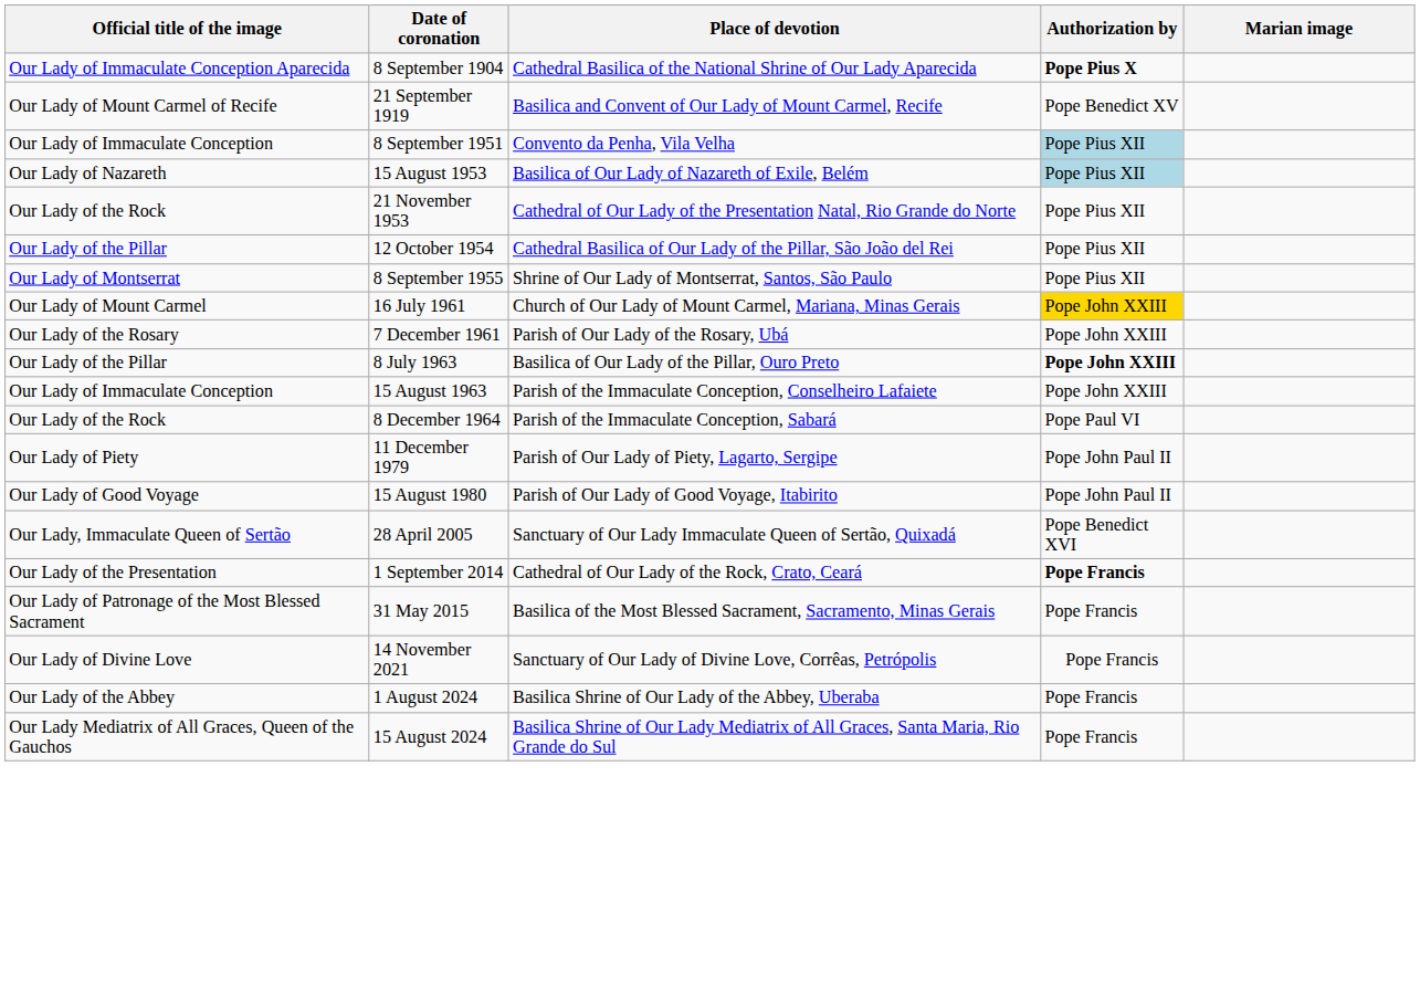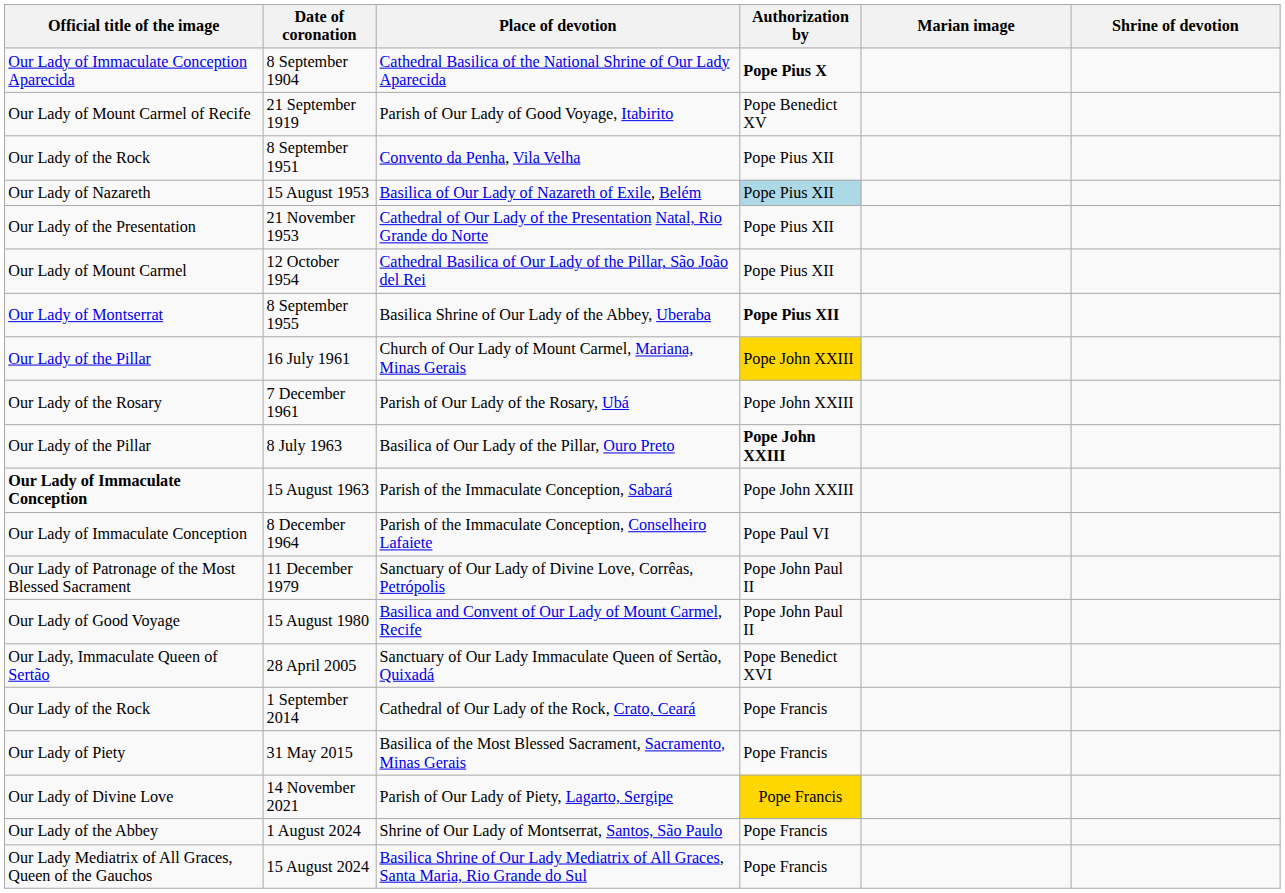+ column: Shrine of devotion
21 September 1919 | Place of devotion: Basilica and Convent of Our Lady of Mount Carmel, Recife -> Parish of Our Lady of Good Voyage, Itabirito
8 September 1951 | Official title of the image: Our Lady of Immaculate Conception -> Our Lady of the Rock
8 September 1951 | Authorization by: lightblue background -> no background
21 November 1953 | Official title of the image: Our Lady of the Rock -> Our Lady of the Presentation
12 October 1954 | Official title of the image: Our Lady of the Pillar -> Our Lady of Mount Carmel
8 September 1955 | Place of devotion: Shrine of Our Lady of Montserrat, Santos, São Paulo -> Basilica Shrine of Our Lady of the Abbey, Uberaba
8 September 1955 | Authorization by: normal -> bold
16 July 1961 | Official title of the image: Our Lady of Mount Carmel -> Our Lady of the Pillar
15 August 1963 | Official title of the image: normal -> bold
15 August 1963 | Place of devotion: Parish of the Immaculate Conception, Conselheiro Lafaiete -> Parish of the Immaculate Conception, Sabará
8 December 1964 | Official title of the image: Our Lady of the Rock -> Our Lady of Immaculate Conception
8 December 1964 | Place of devotion: Parish of the Immaculate Conception, Sabará -> Parish of the Immaculate Conception, Conselheiro Lafaiete
11 December 1979 | Official title of the image: Our Lady of Piety -> Our Lady of Patronage of the Most Blessed Sacrament
11 December 1979 | Place of devotion: Parish of Our Lady of Piety, Lagarto, Sergipe -> Sanctuary of Our Lady of Divine Love, Corrêas, Petrópolis
15 August 1980 | Place of devotion: Parish of Our Lady of Good Voyage, Itabirito -> Basilica and Convent of Our Lady of Mount Carmel, Recife
1 September 2014 | Official title of the image: Our Lady of the Presentation -> Our Lady of the Rock
1 September 2014 | Authorization by: bold -> normal
31 May 2015 | Official title of the image: Our Lady of Patronage of the Most Blessed Sacrament -> Our Lady of Piety
14 November 2021 | Place of devotion: Sanctuary of Our Lady of Divine Love, Corrêas, Petrópolis -> Parish of Our Lady of Piety, Lagarto, Sergipe
14 November 2021 | Authorization by: no background -> gold background
1 August 2024 | Place of devotion: Basilica Shrine of Our Lady of the Abbey, Uberaba -> Shrine of Our Lady of Montserrat, Santos, São Paulo
